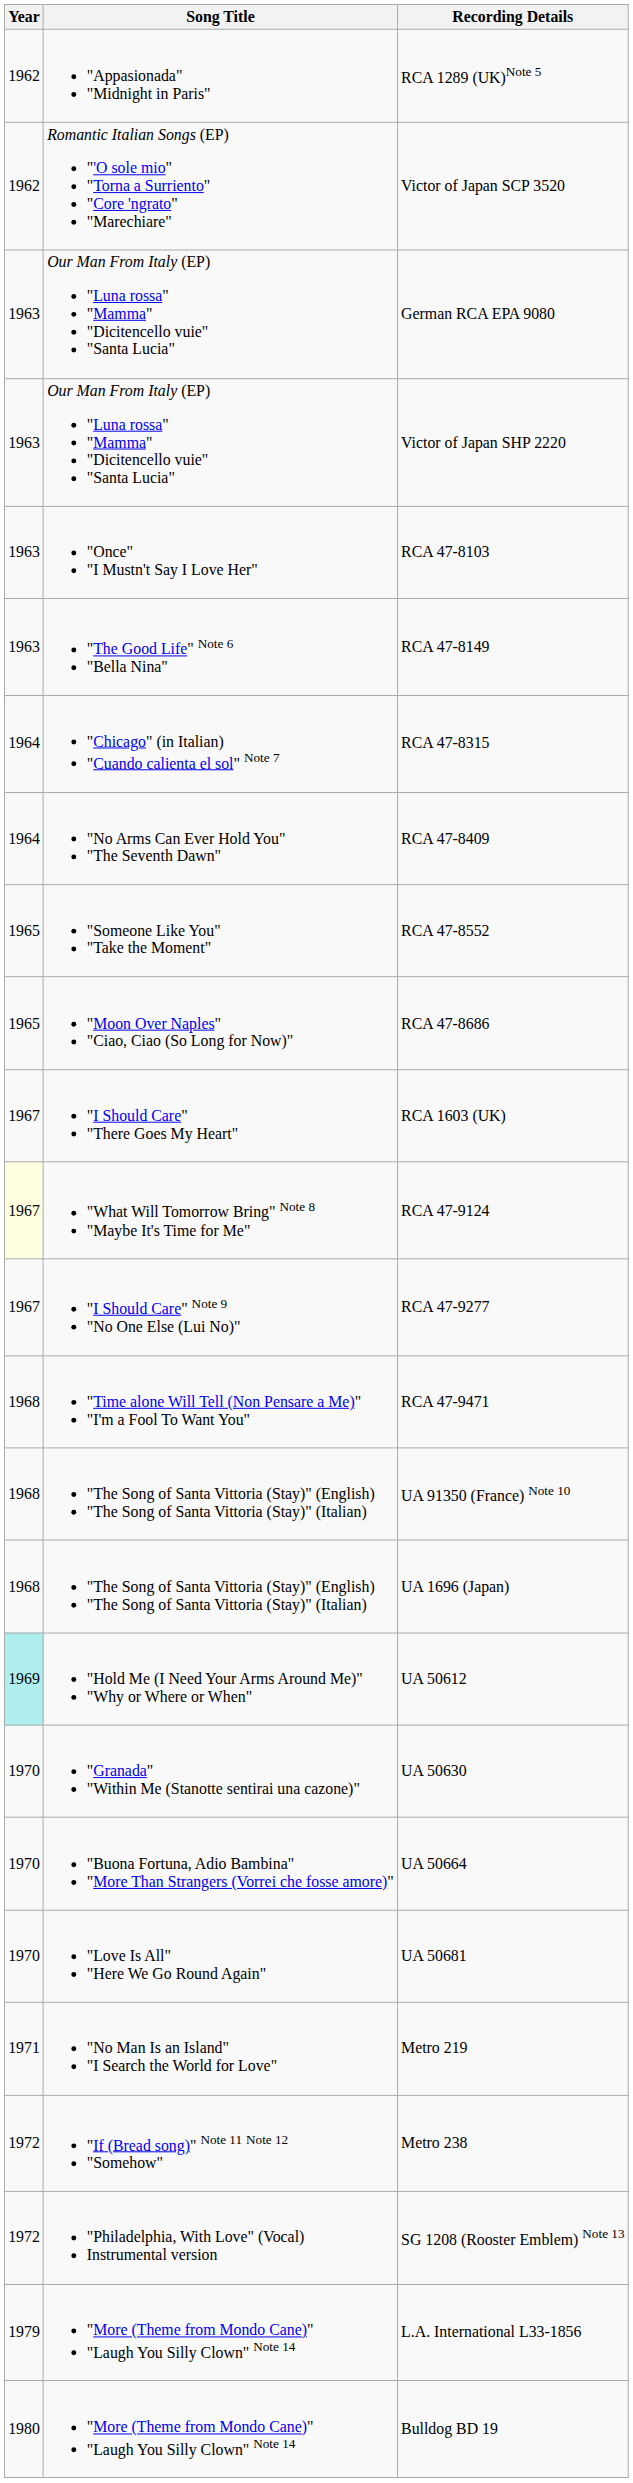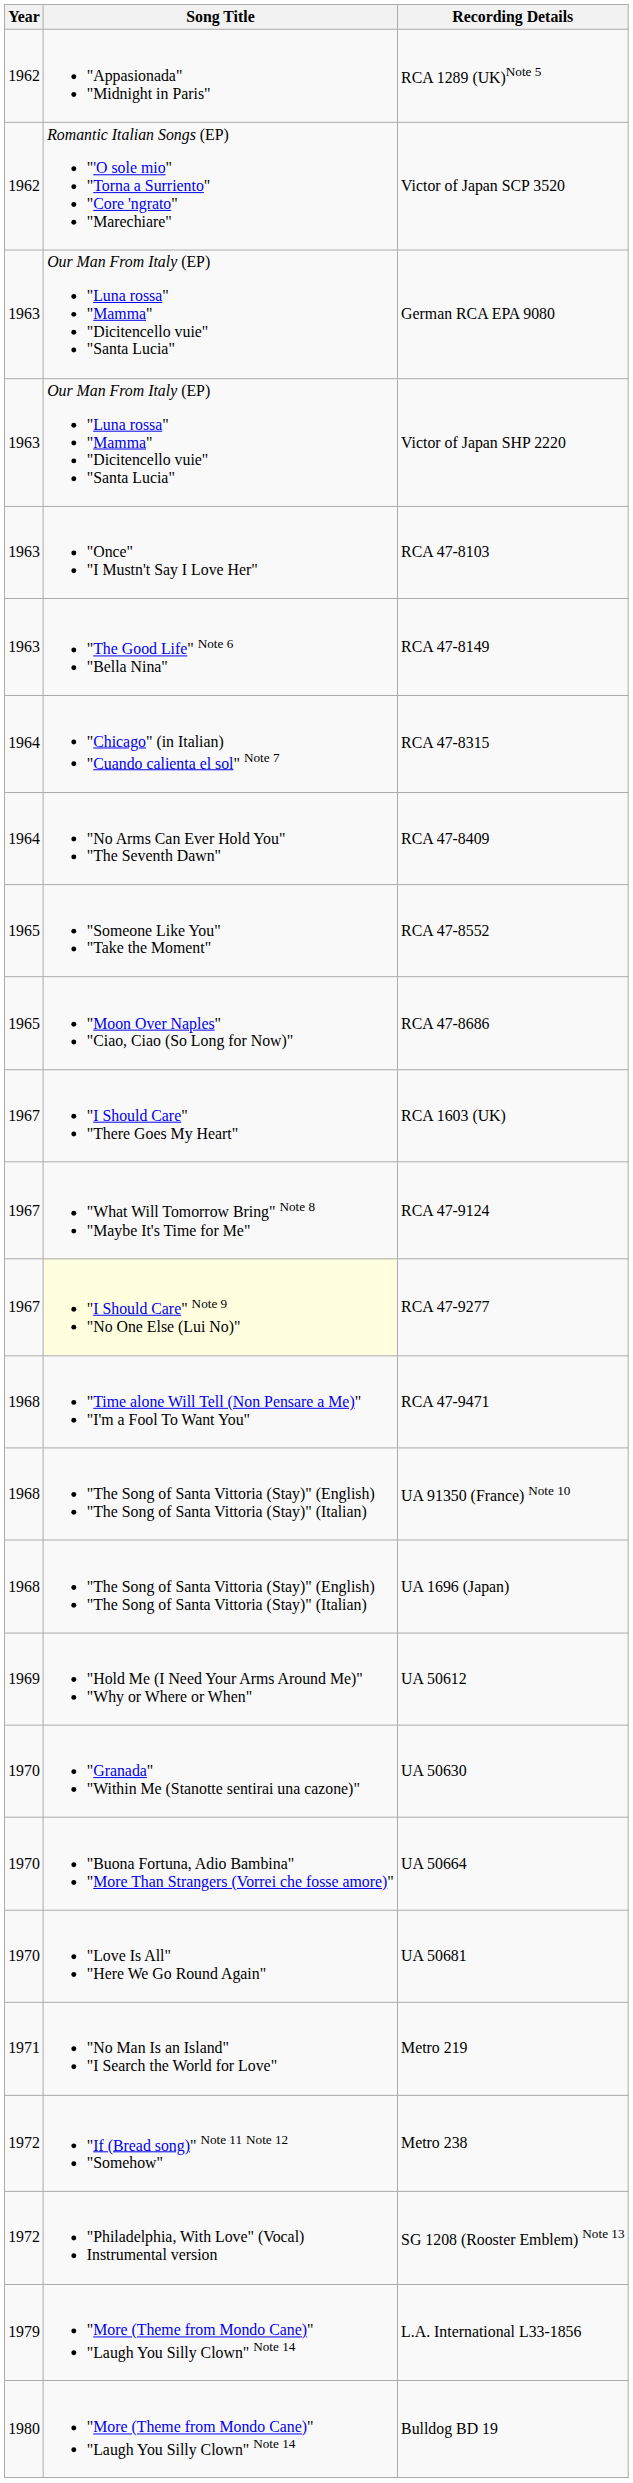RCA 47-9124 | Year: lightyellow background -> no background
RCA 47-9277 | Song Title: no background -> lightyellow background
UA 50612 | Year: paleturquoise background -> no background
